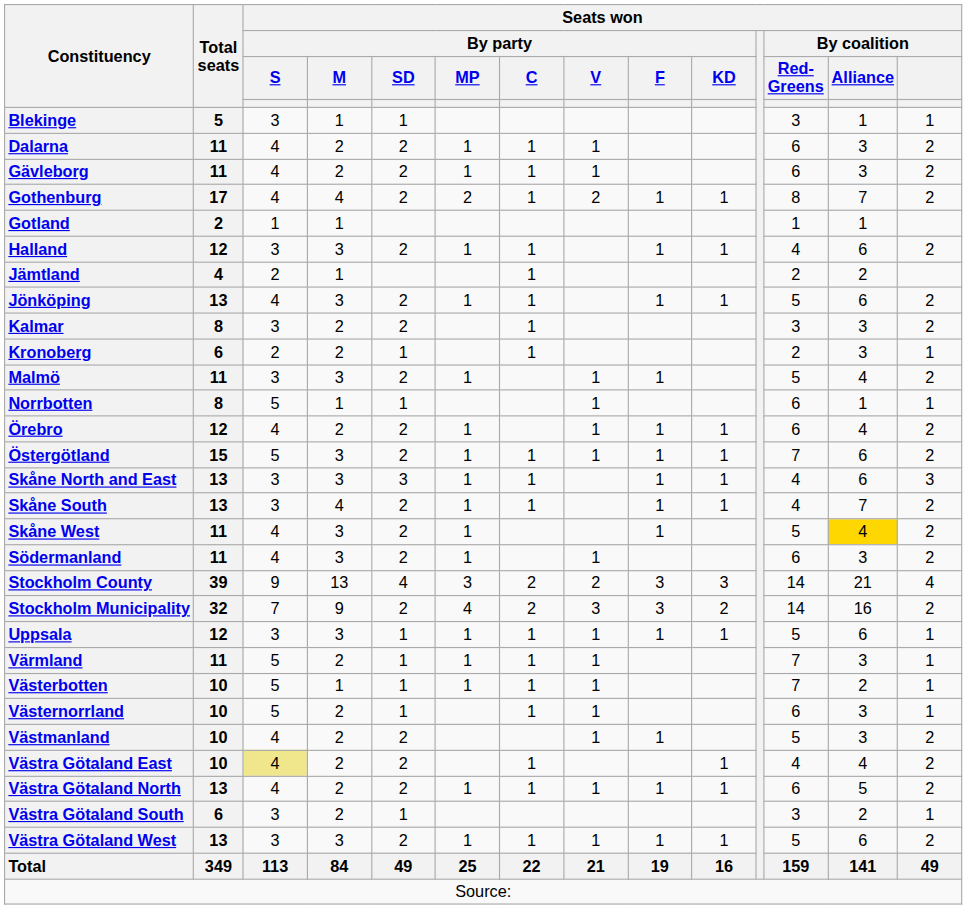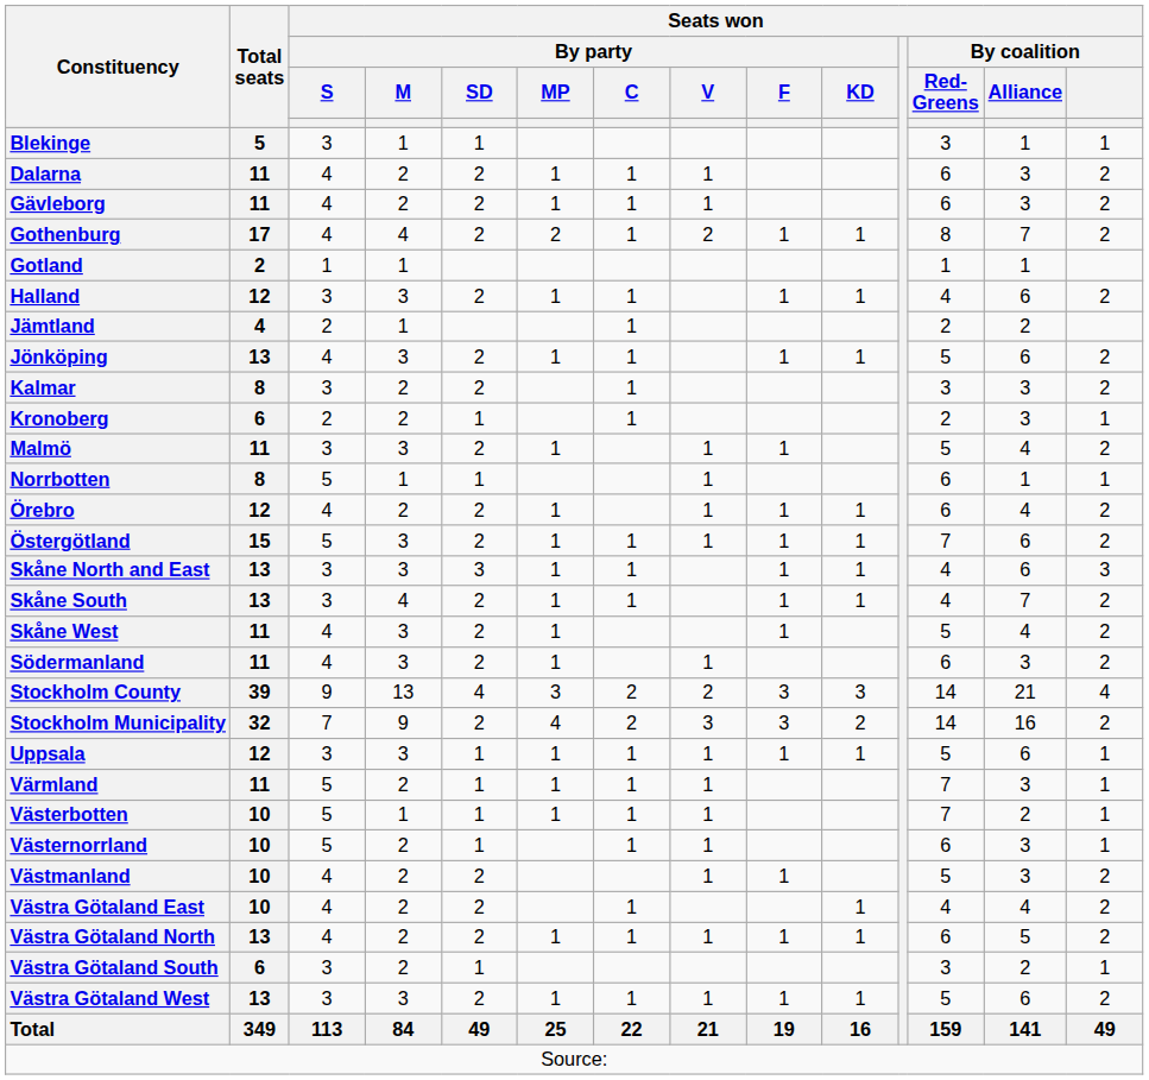Skåne West | Seats won / By coalition / Alliance: gold background -> no background
Västra Götaland East | Seats won / By party / S: khaki background -> no background
